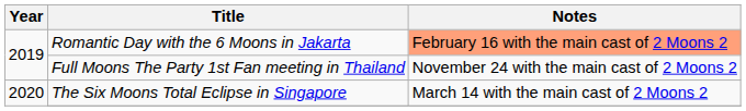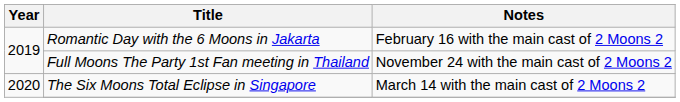Romantic Day with the 6 Moons in Jakarta | Notes: lightsalmon background -> no background
